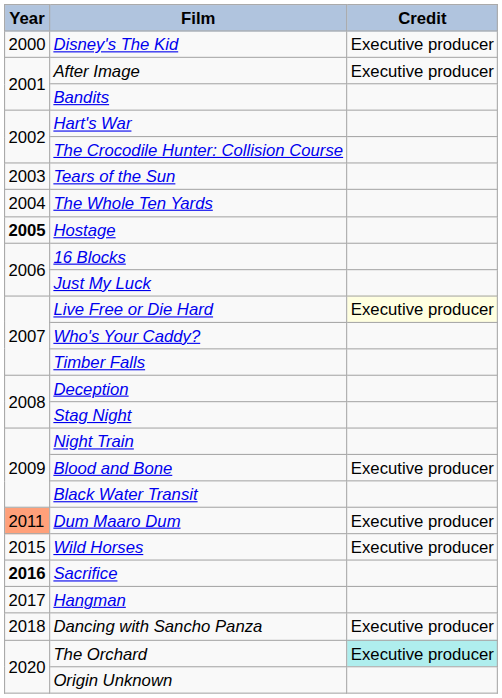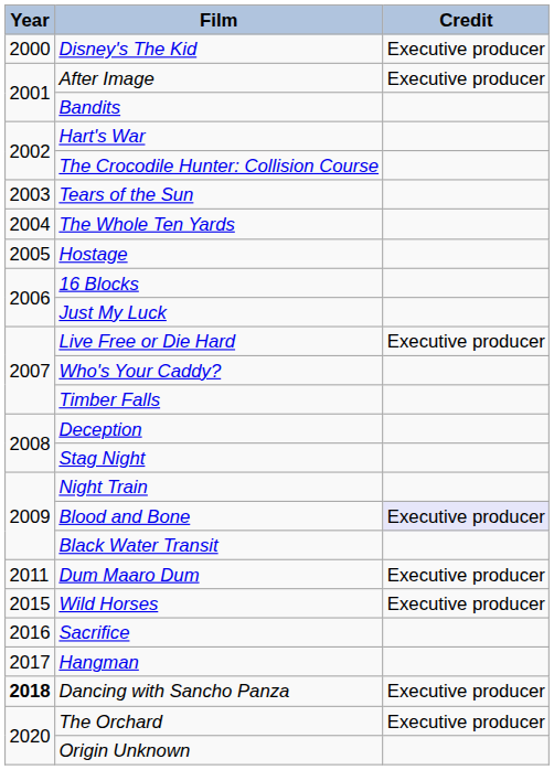Hostage | Year: bold -> normal
Live Free or Die Hard | Credit: lightyellow background -> no background
Blood and Bone | Credit: no background -> lavender background
Dum Maaro Dum | Year: lightsalmon background -> no background
Sacrifice | Year: bold -> normal
Dancing with Sancho Panza | Year: normal -> bold
The Orchard | Credit: paleturquoise background -> no background
